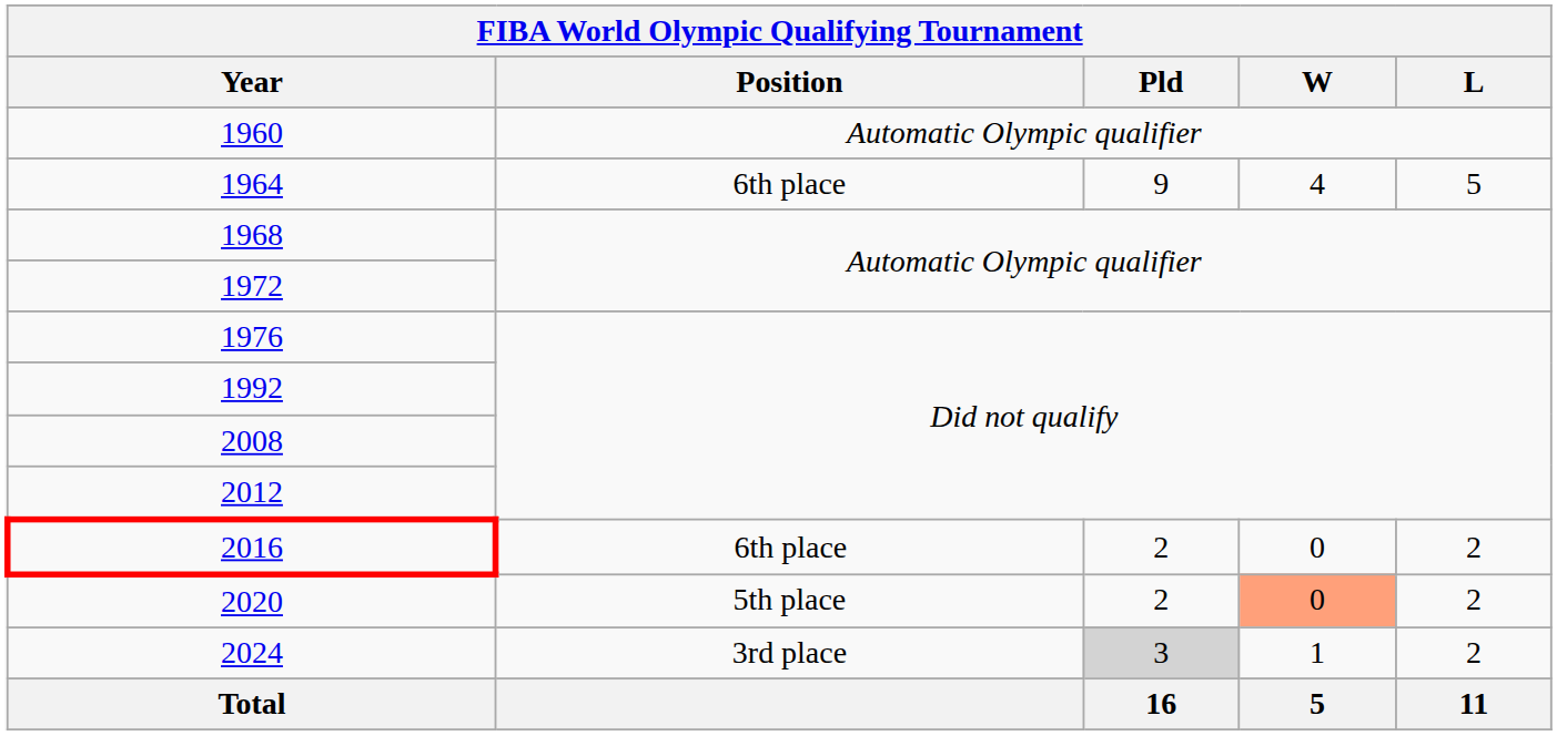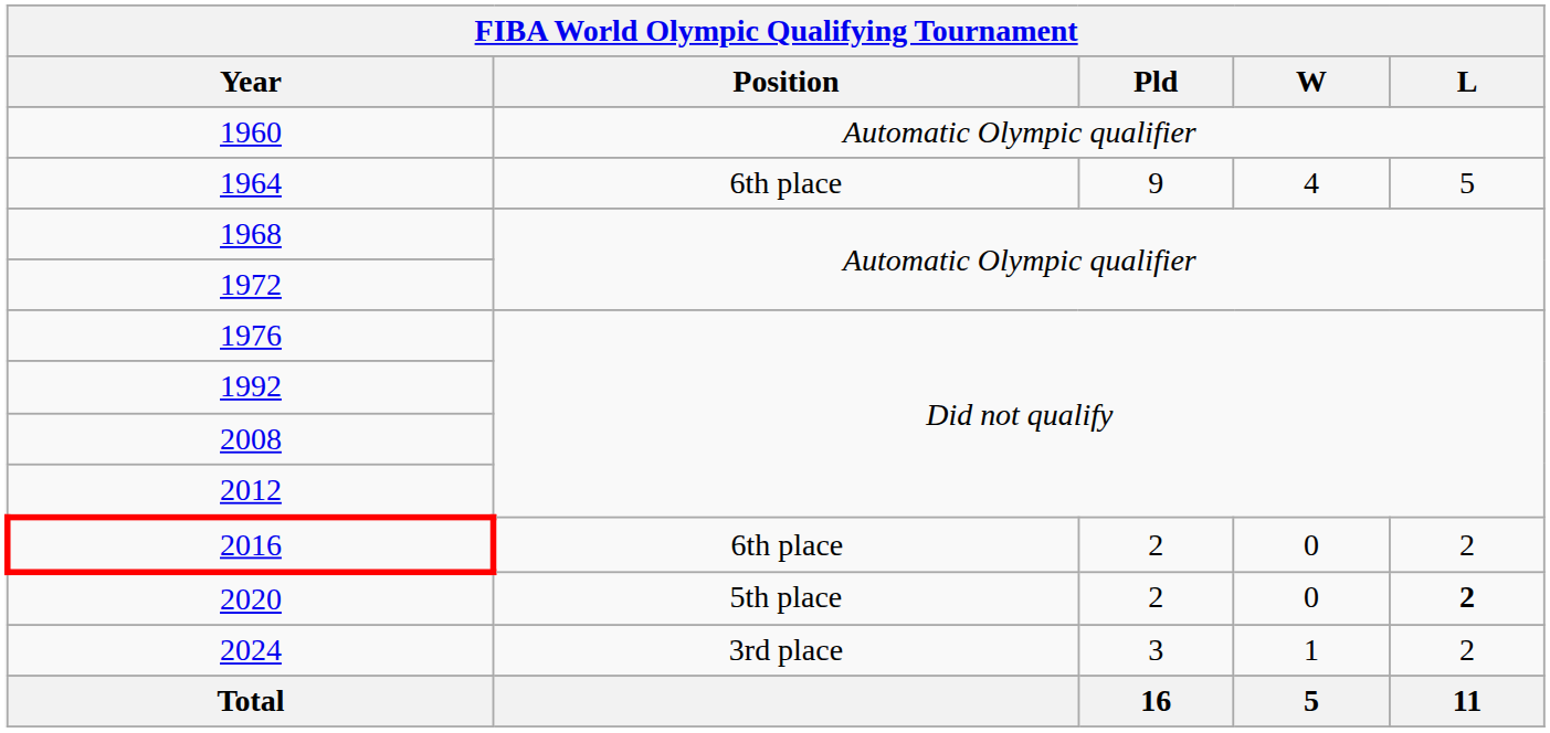2020 | W: lightsalmon background -> no background
2020 | L: normal -> bold
2024 | Pld: lightgrey background -> no background
